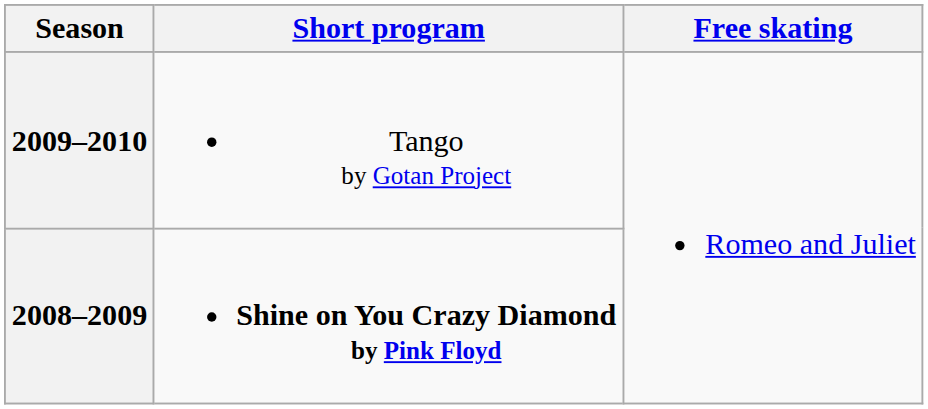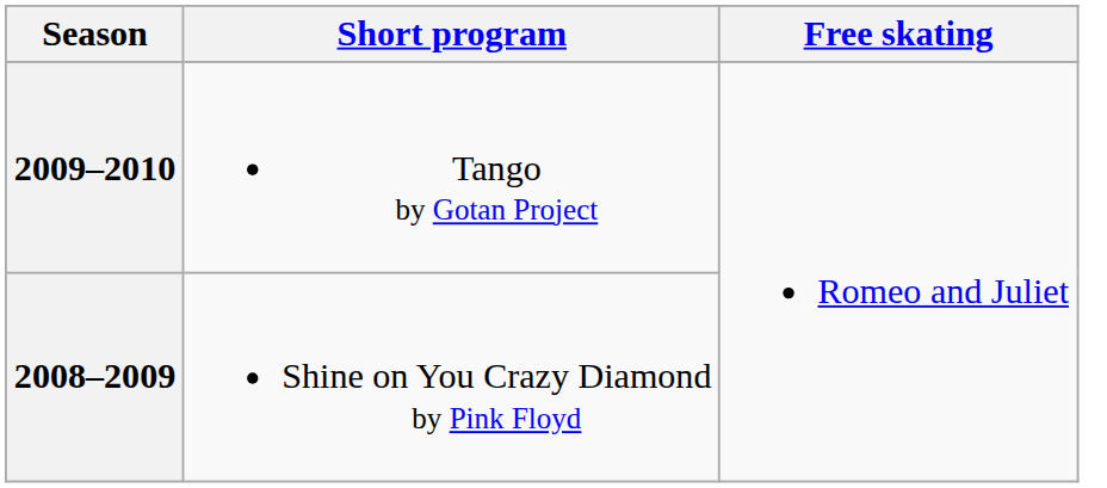2008–2009 | Short program: bold -> normal
